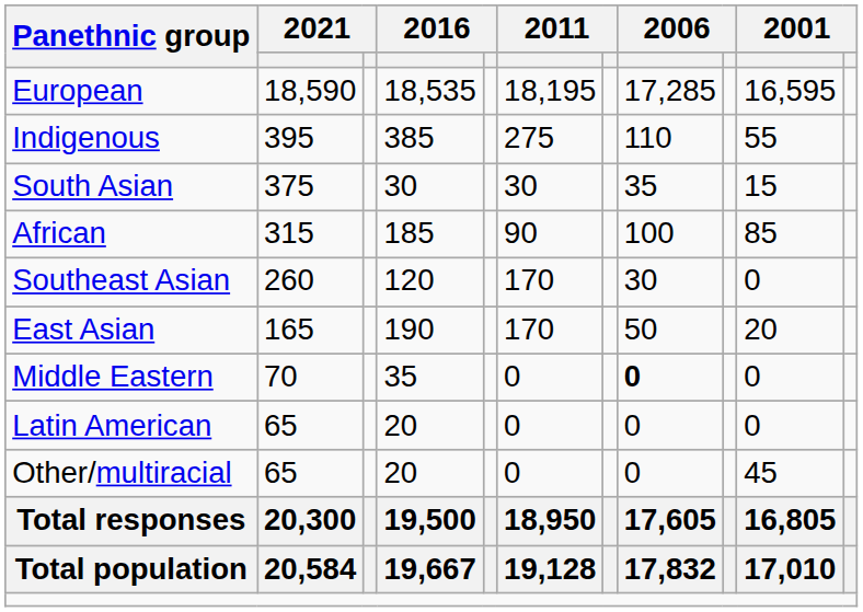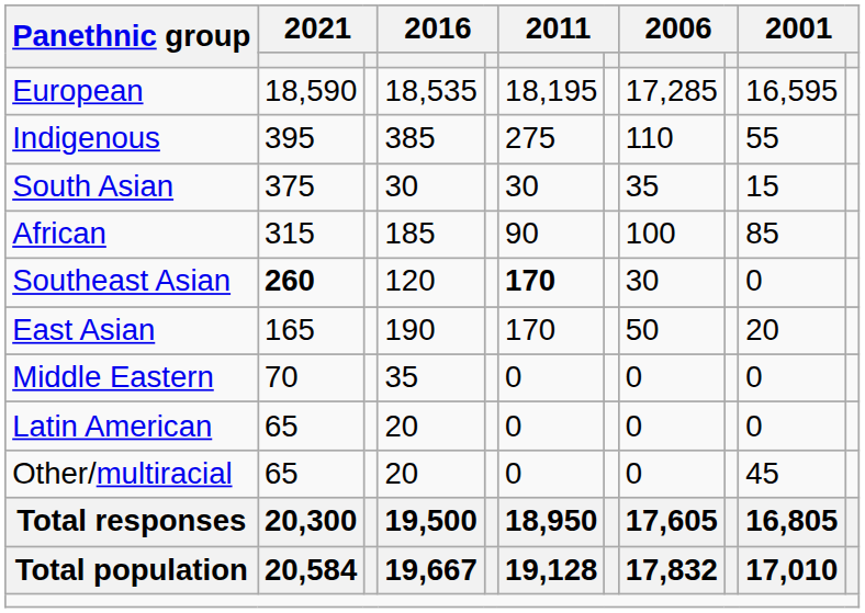Southeast Asian | column 2: normal -> bold
Southeast Asian | column 6: normal -> bold
Middle Eastern | column 8: bold -> normal
